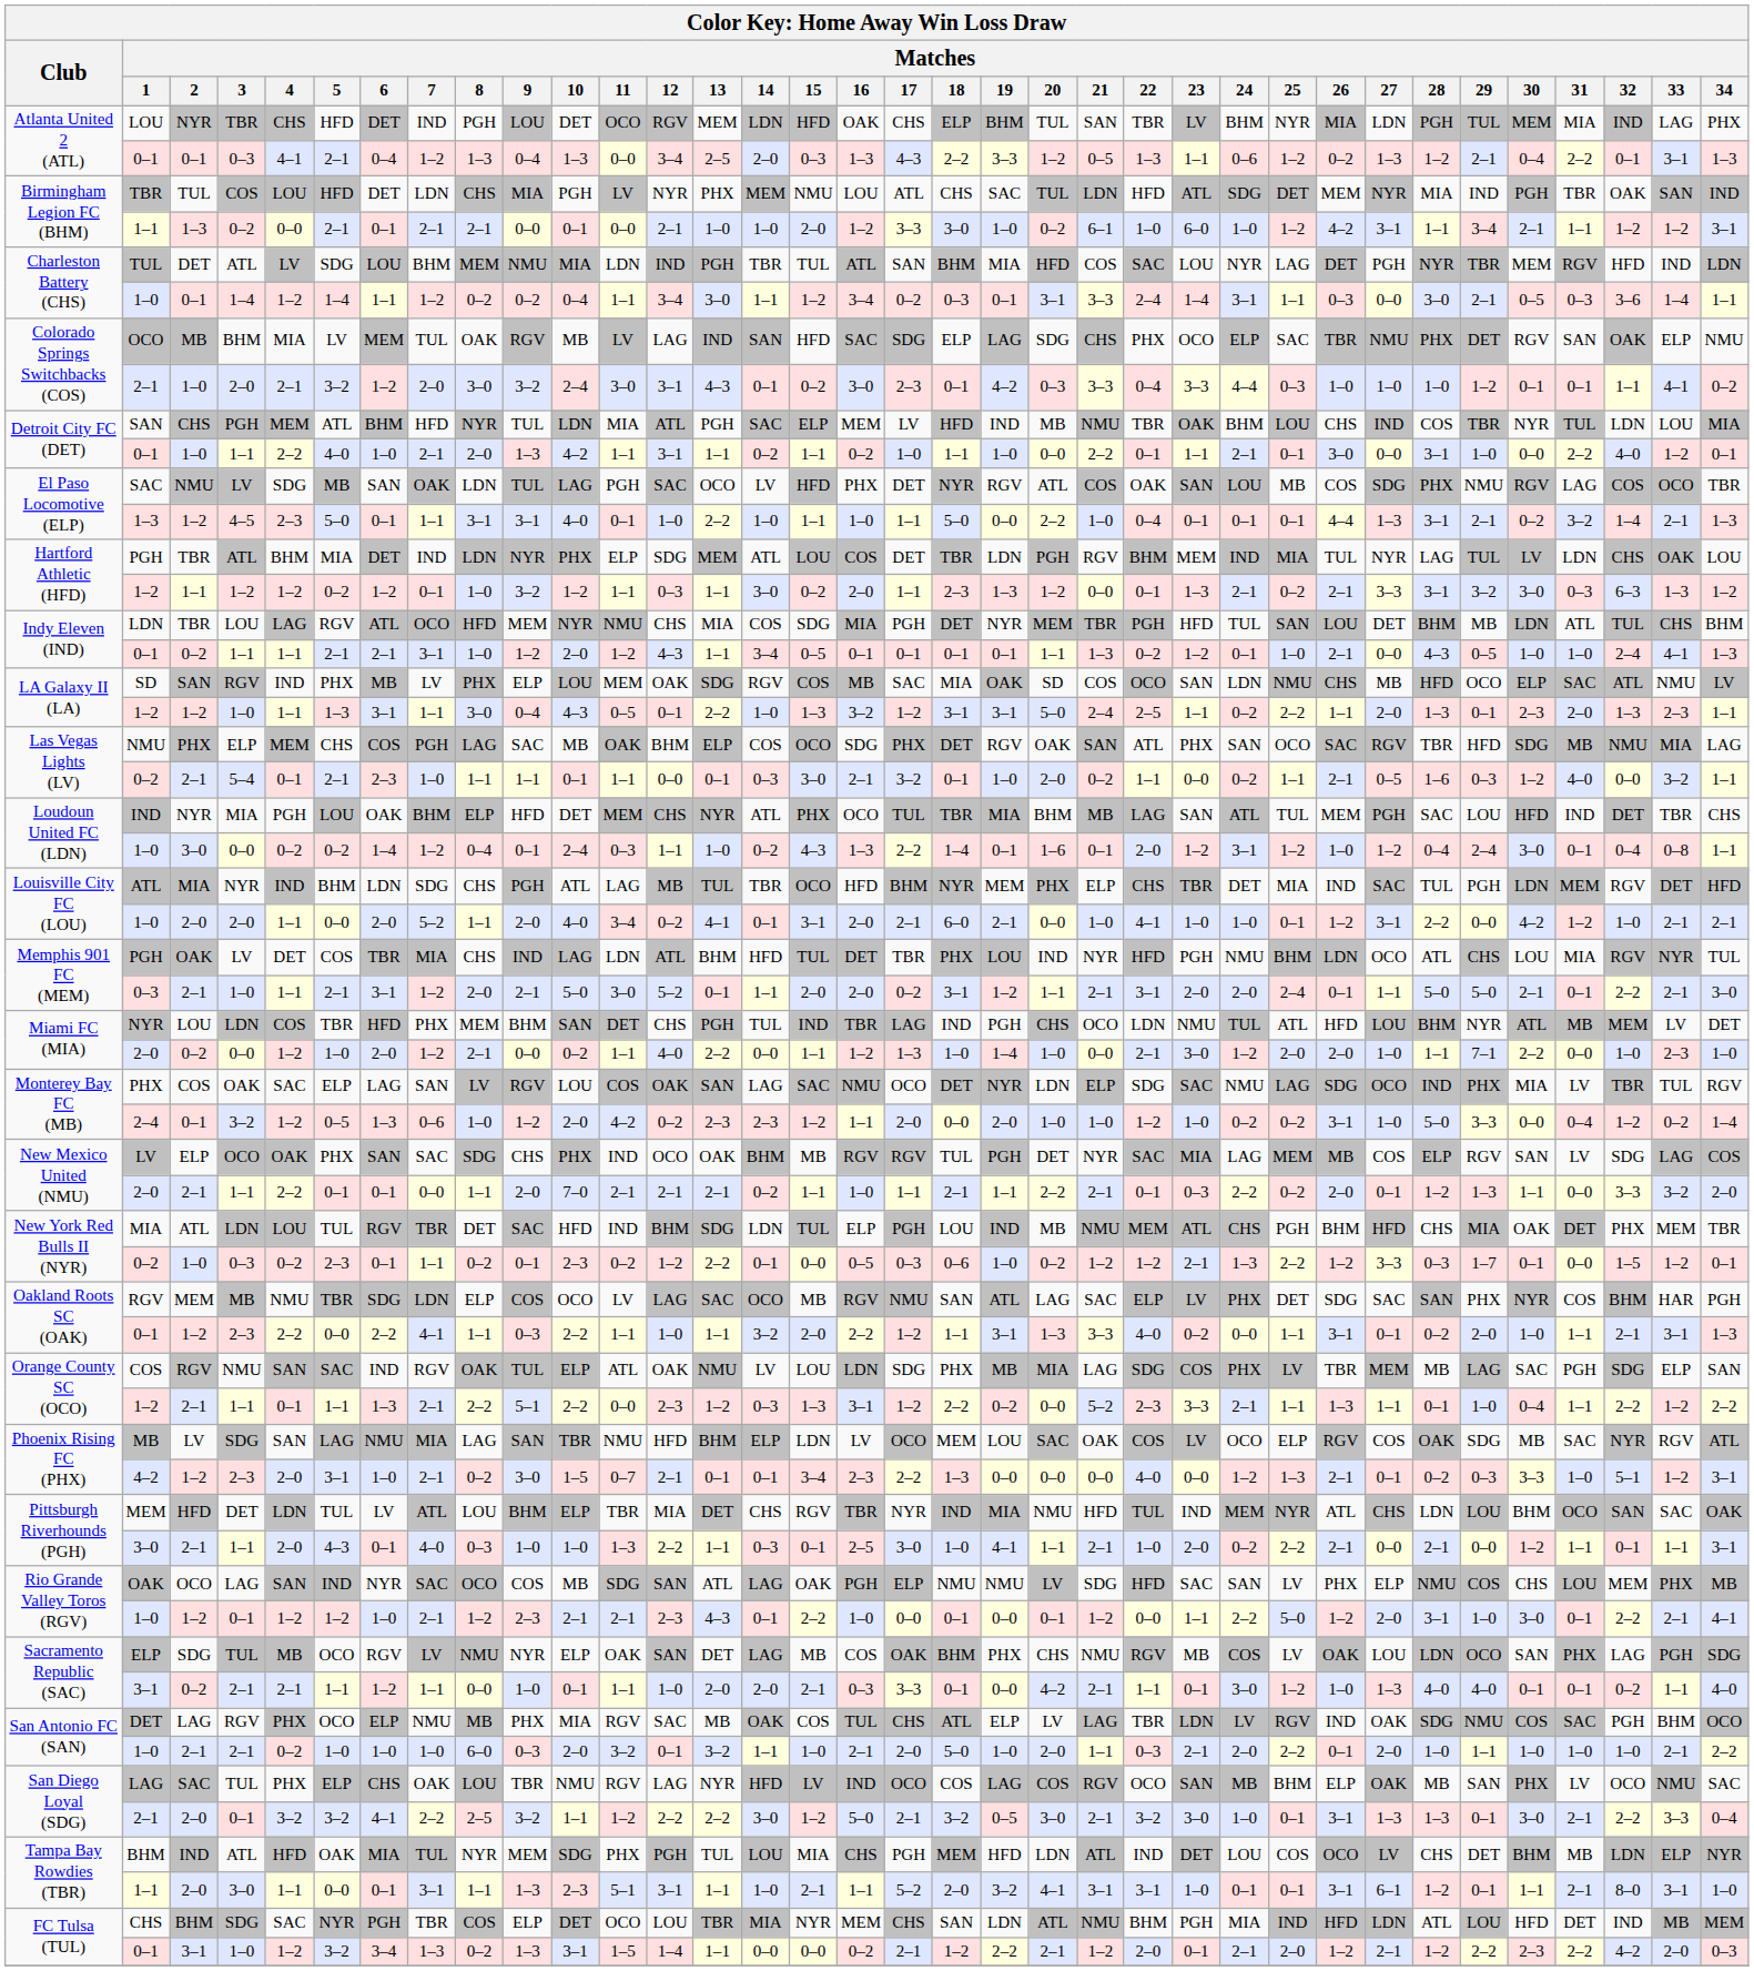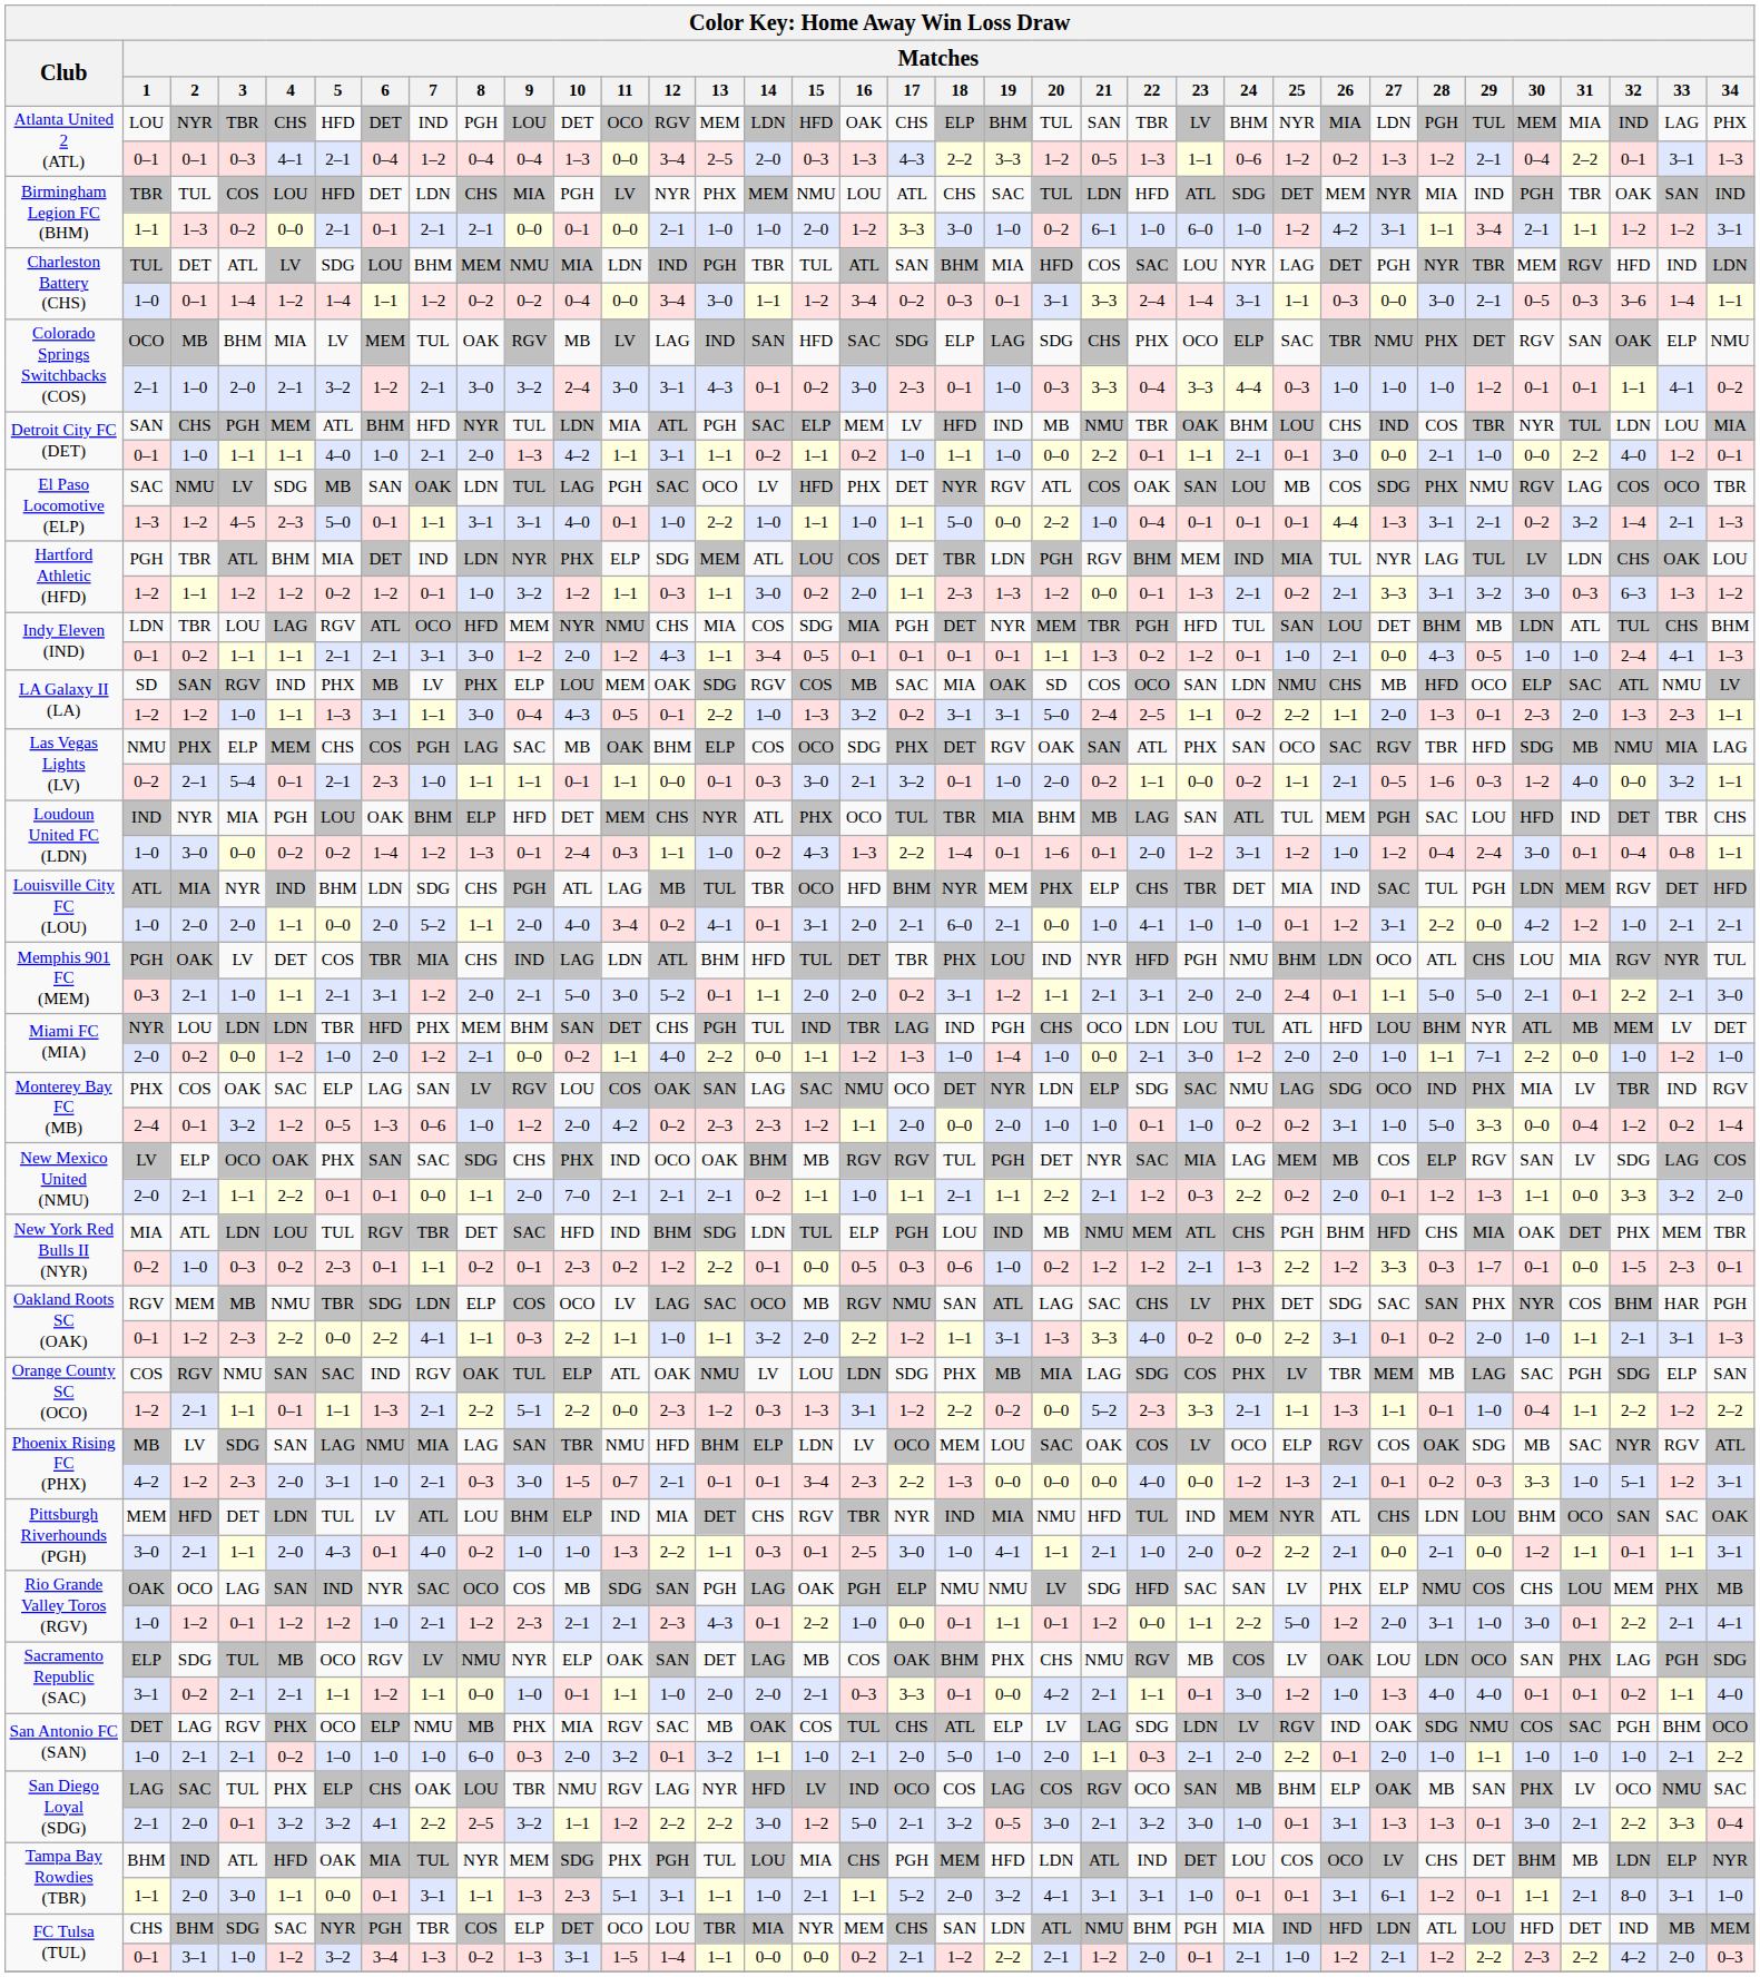row 5 | Matches / 8: 1–3 -> 0–4
row 9 | Matches / 11: 1–1 -> 0–0
row 11 | Matches / 7: 2–0 -> 2–1
row 11 | Matches / 19: 4–2 -> 1–0
row 13 | Matches / 4: 2–2 -> 1–1
row 13 | Matches / 28: 3–1 -> 2–1
row 19 | Matches / 8: 1–0 -> 3–0
row 21 | Matches / 17: 1–2 -> 0–2
row 25 | Matches / 8: 0–4 -> 1–3
row 30 | Matches / 4: COS -> LDN
row 30 | Matches / 23: NMU -> LOU
row 31 | Matches / 33: 2–3 -> 1–2
row 32 | Matches / 33: TUL -> IND
row 33 | Matches / 22: 1–2 -> 0–1
row 35 | Matches / 22: 0–1 -> 1–2
row 37 | Matches / 33: 1–2 -> 2–3
row 38 | Matches / 22: ELP -> CHS
row 39 | Matches / 25: 1–1 -> 2–2
row 43 | Matches / 8: 0–2 -> 0–3
row 44 | Matches / 11: TBR -> IND
row 45 | Matches / 8: 0–3 -> 0–2
row 46 | Matches / 13: ATL -> PGH
row 47 | Matches / 19: 0–0 -> 1–1
row 50 | Matches / 22: TBR -> SDG
row 57 | Matches / 25: 2–0 -> 1–0
